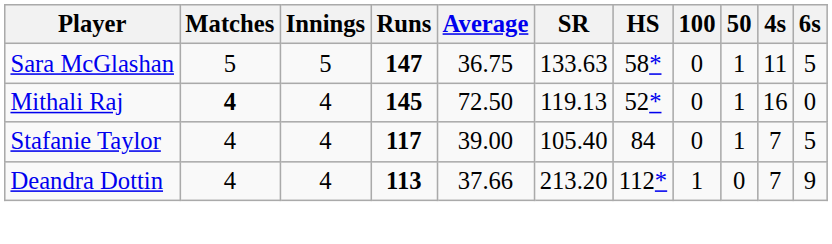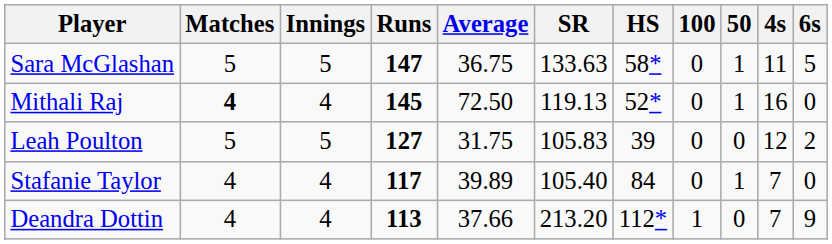+ row: Leah Poulton | 5 | 5 | 127 | 31.75 | 105.83 | 39 | 0 | 0 | 12 | 2
Stafanie Taylor | Average: 39.00 -> 39.89
Stafanie Taylor | 6s: 5 -> 0
